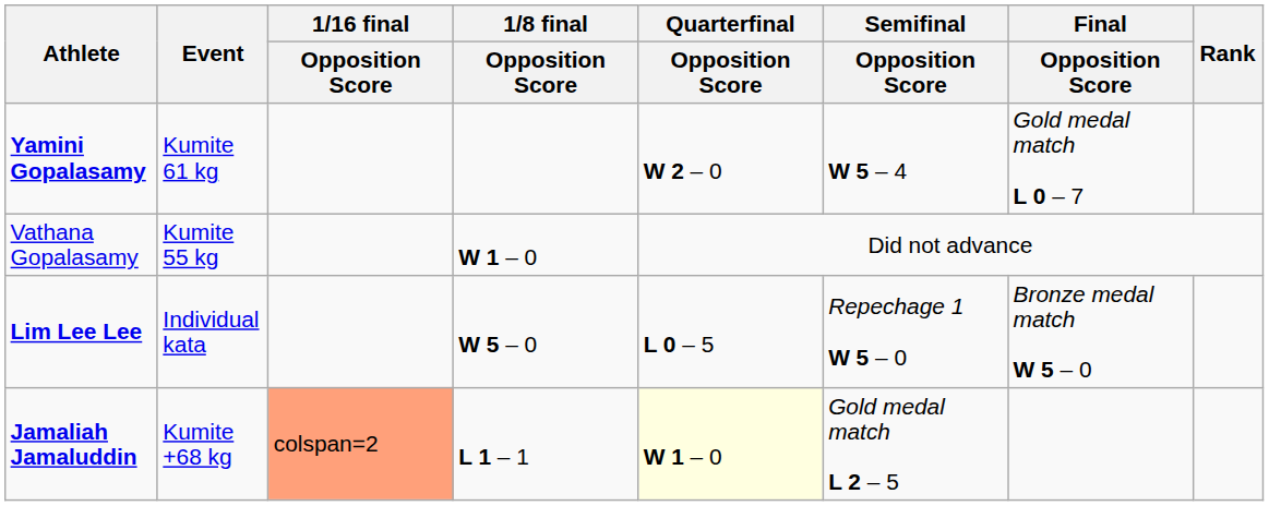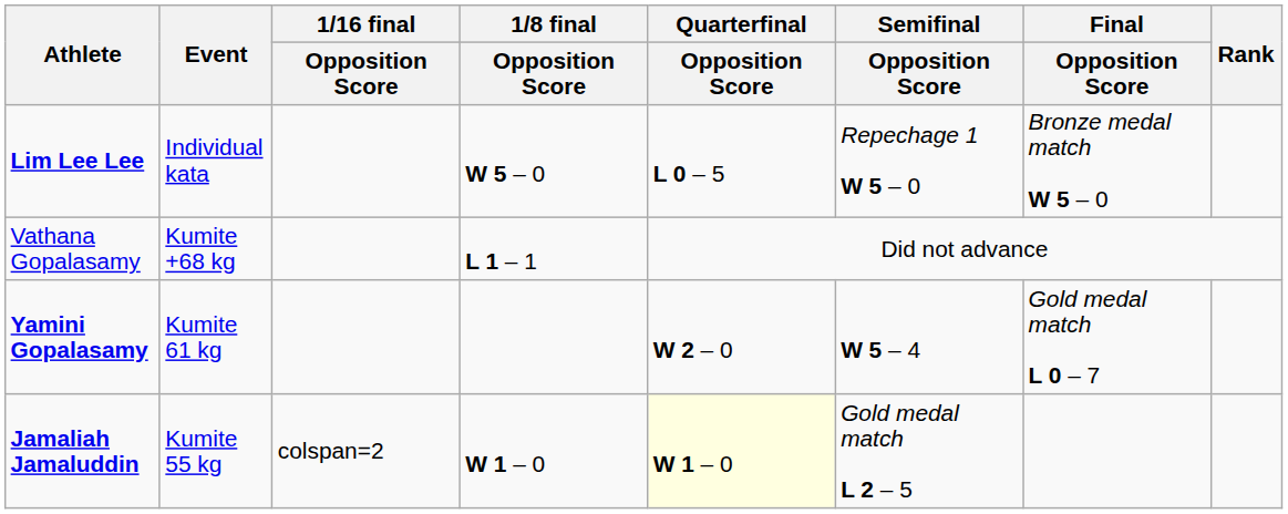rows swapped: Lim Lee Lee <-> Yamini Gopalasamy
Vathana Gopalasamy | Event: Kumite 55 kg -> Kumite +68 kg
Vathana Gopalasamy | 1/8 final / Opposition Score: W 1 – 0 -> L 1 – 1
Jamaliah Jamaluddin | Event: Kumite +68 kg -> Kumite 55 kg
Jamaliah Jamaluddin | 1/16 final / Opposition Score: lightsalmon background -> no background
Jamaliah Jamaluddin | 1/8 final / Opposition Score: L 1 – 1 -> W 1 – 0
